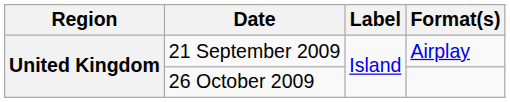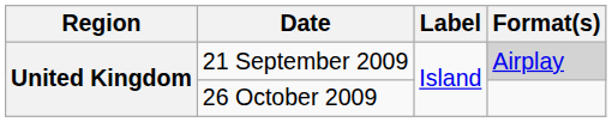21 September 2009 | Format(s): no background -> lightgrey background
